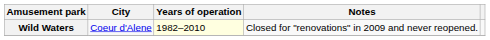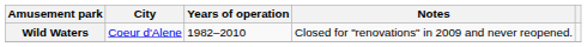Wild Waters | Years of operation: lightyellow background -> no background
